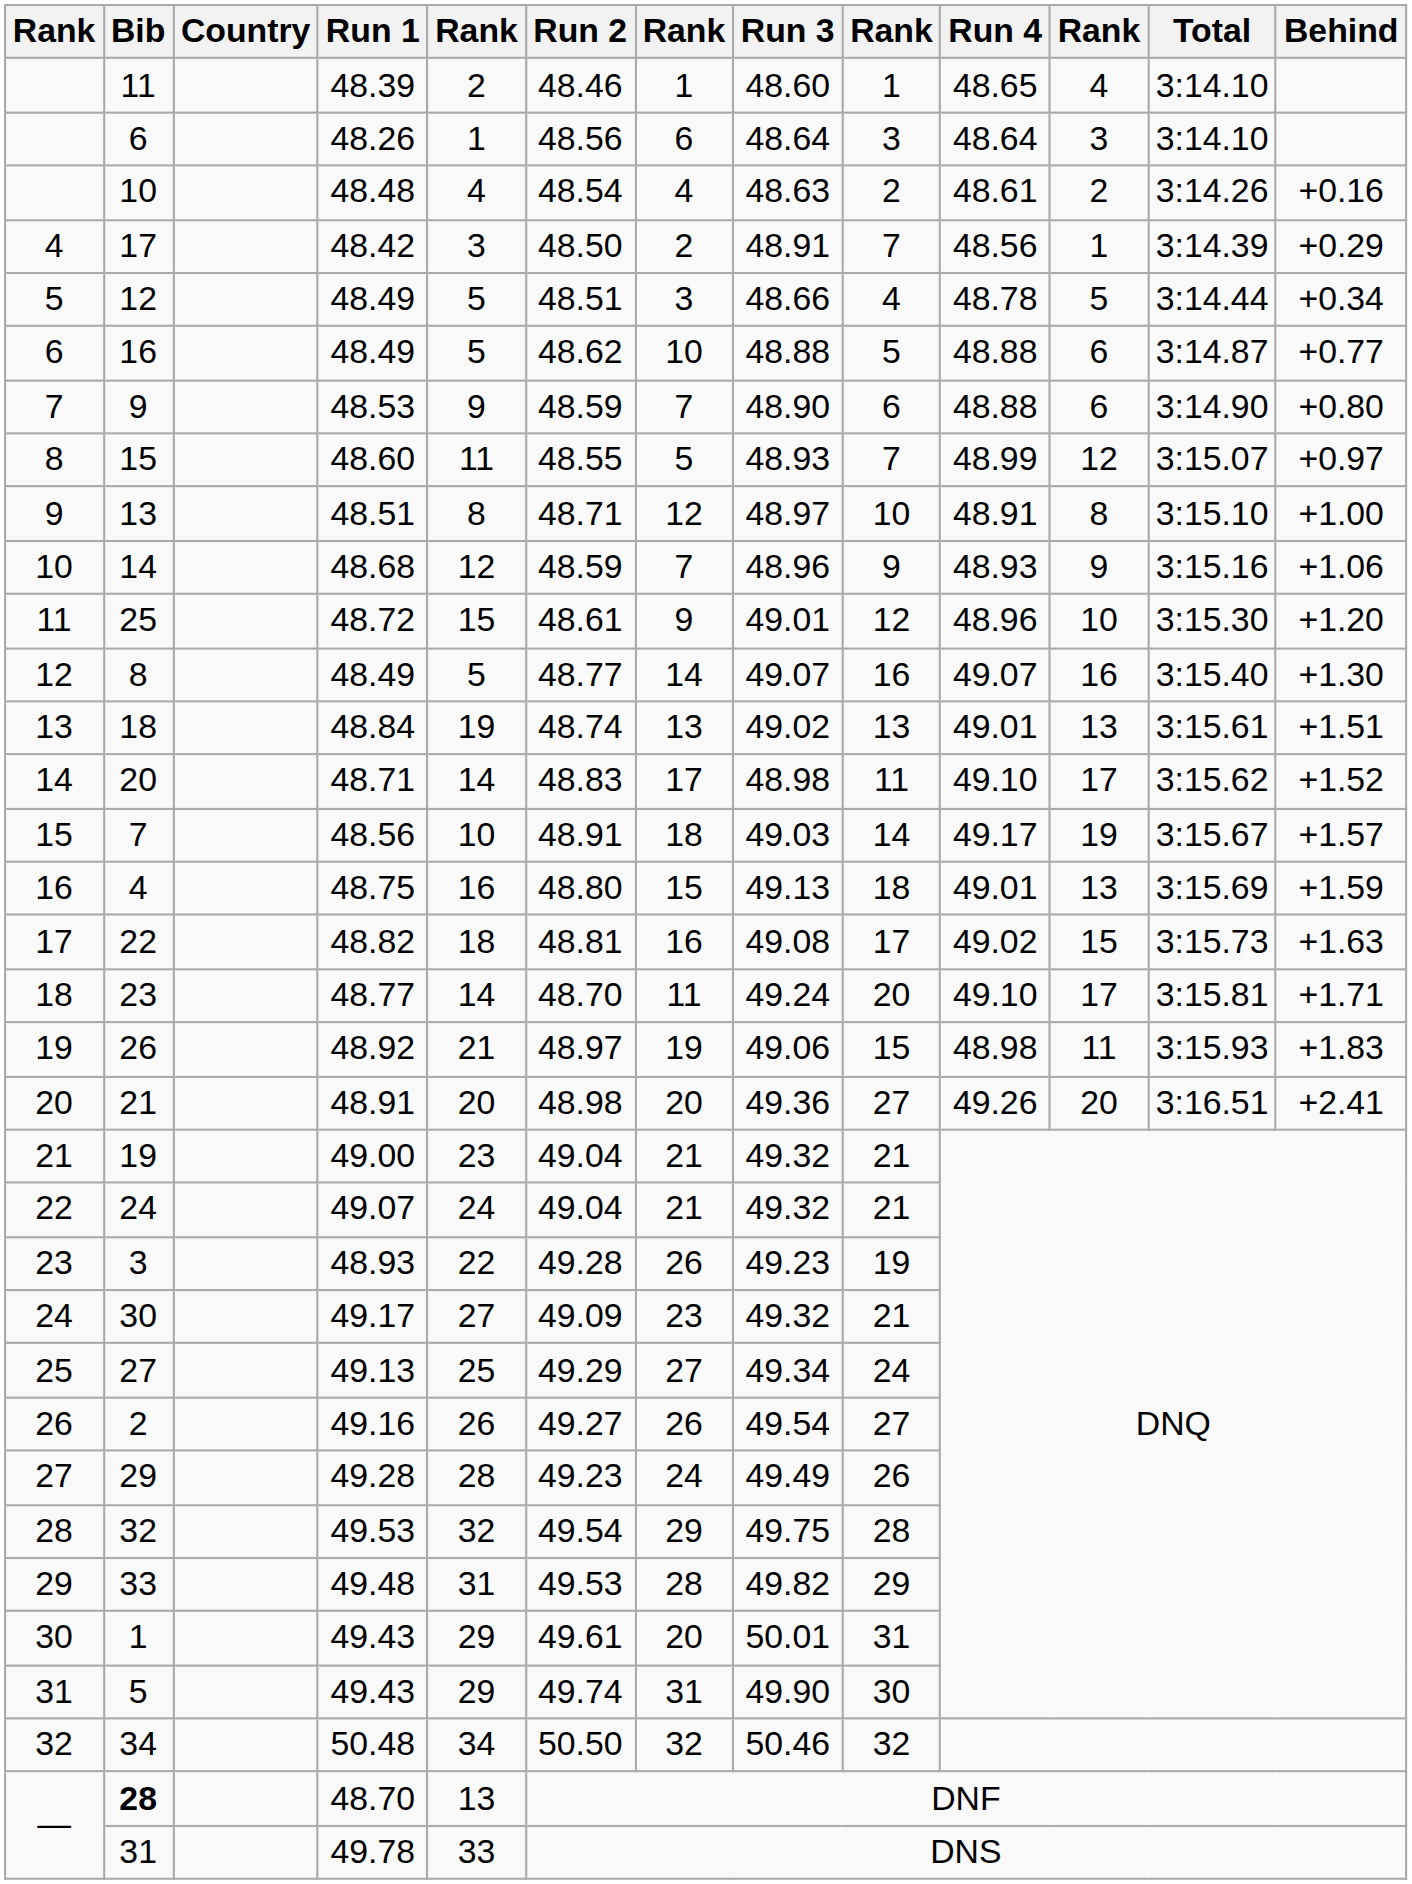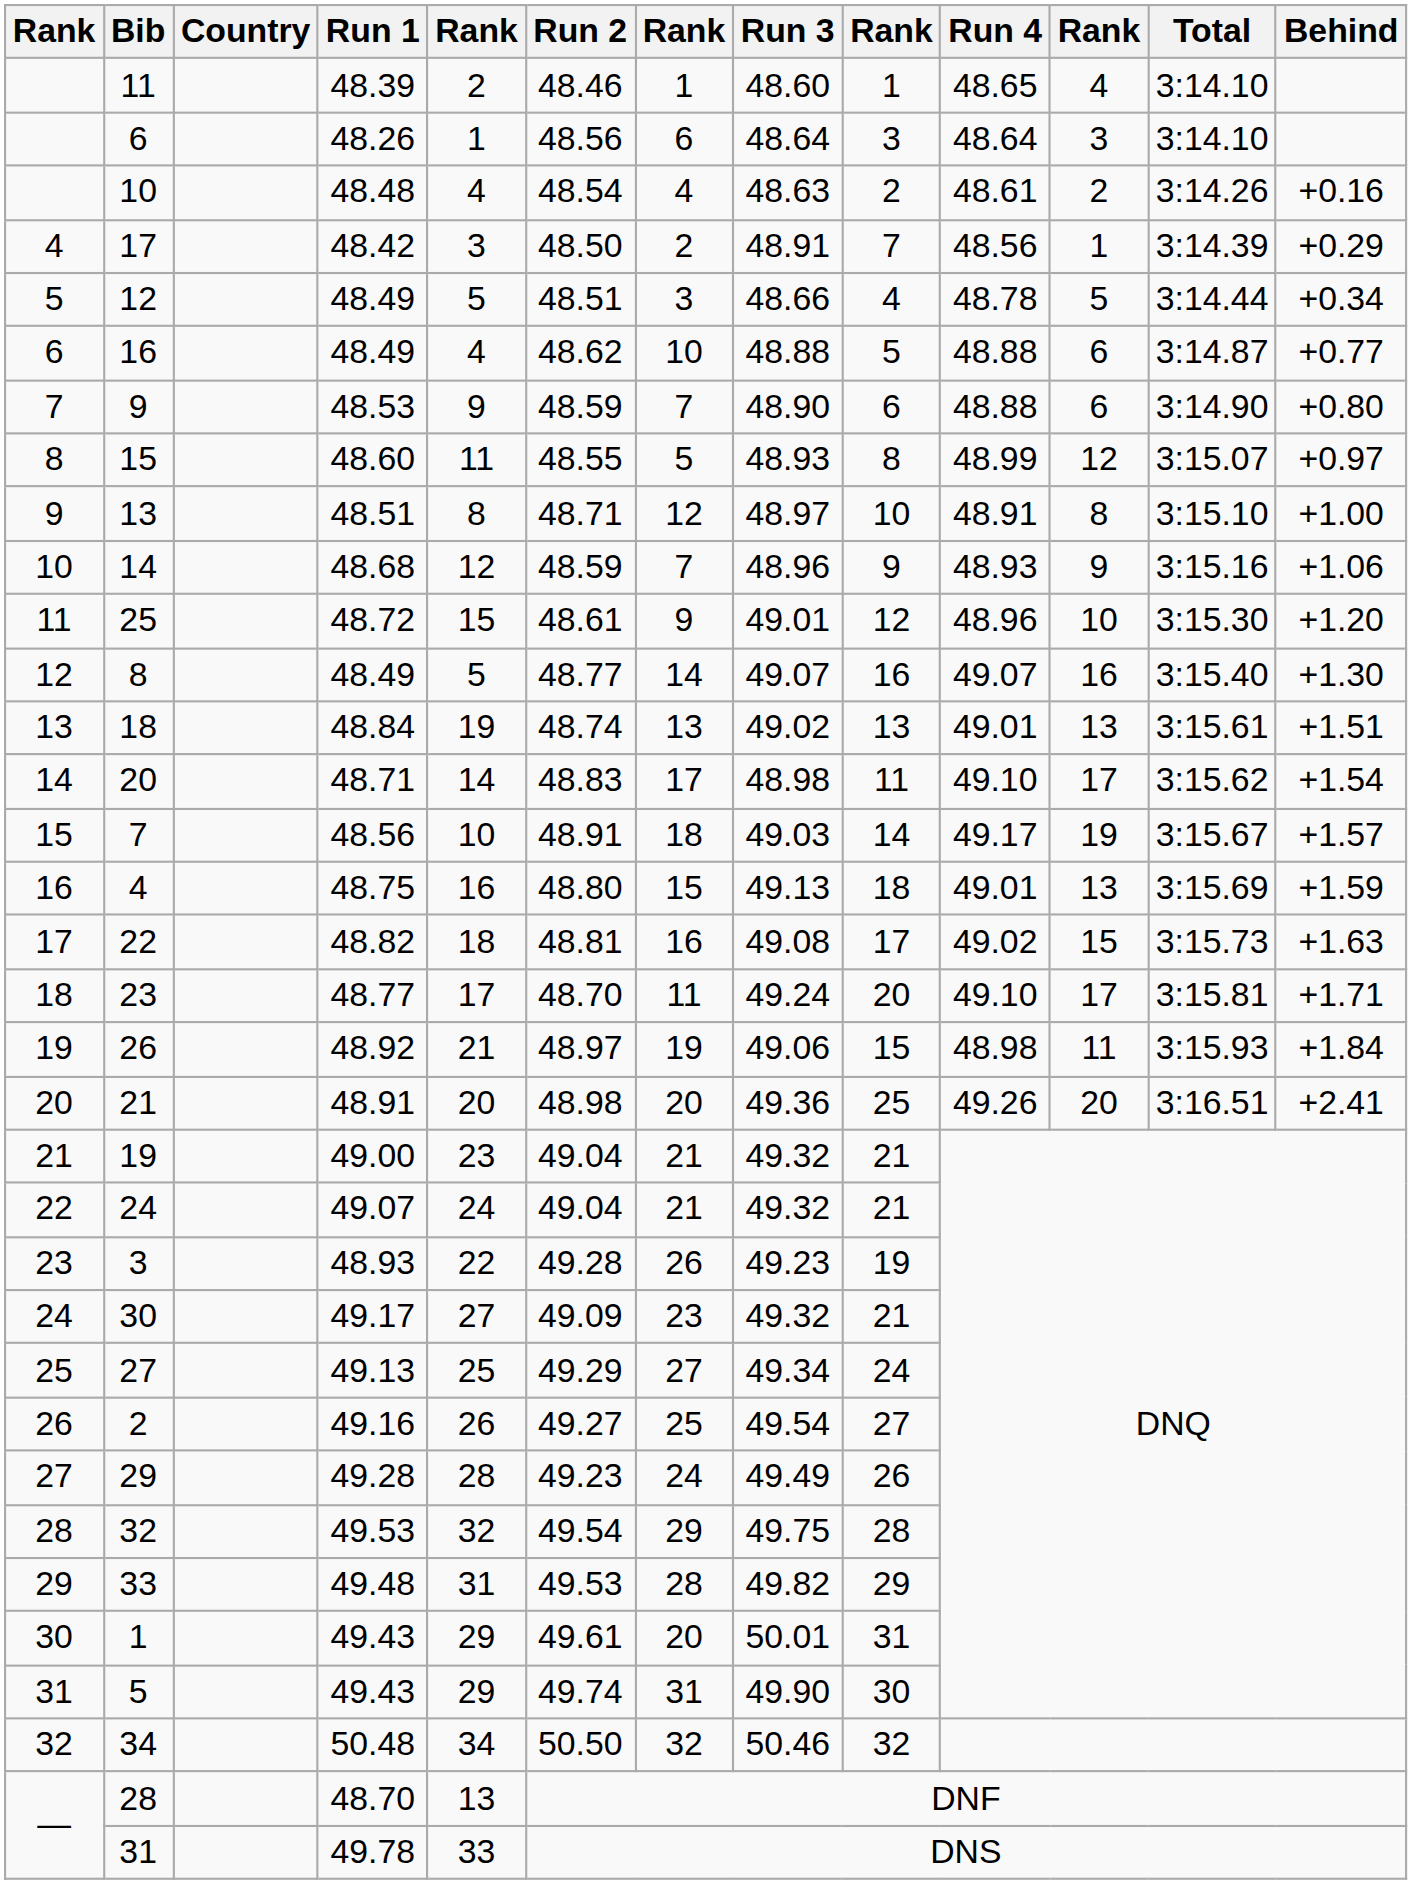row 7 | column 5: 5 -> 4
row 9 | column 9: 7 -> 8
row 15 | Behind: +1.52 -> +1.54
row 19 | column 5: 14 -> 17
row 20 | Behind: +1.83 -> +1.84
row 21 | column 9: 27 -> 25
row 27 | column 7: 26 -> 25
row 34 | Bib: bold -> normal
